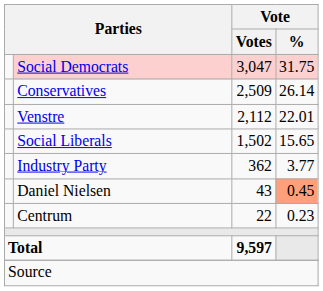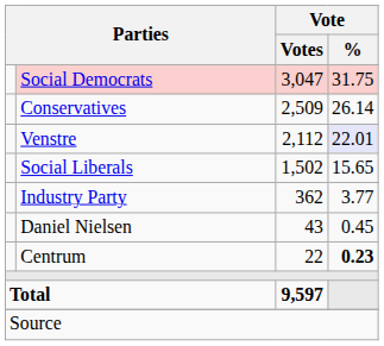Venstre | Vote / %: no background -> lavender background
Daniel Nielsen | Vote / %: lightsalmon background -> no background
Centrum | Vote / %: normal -> bold
